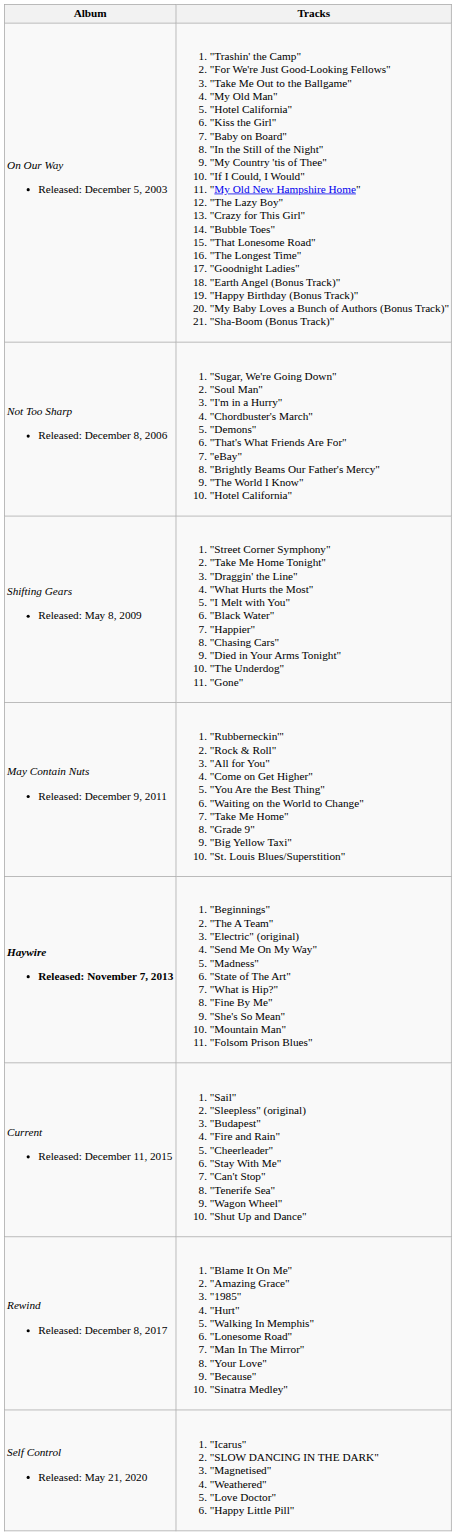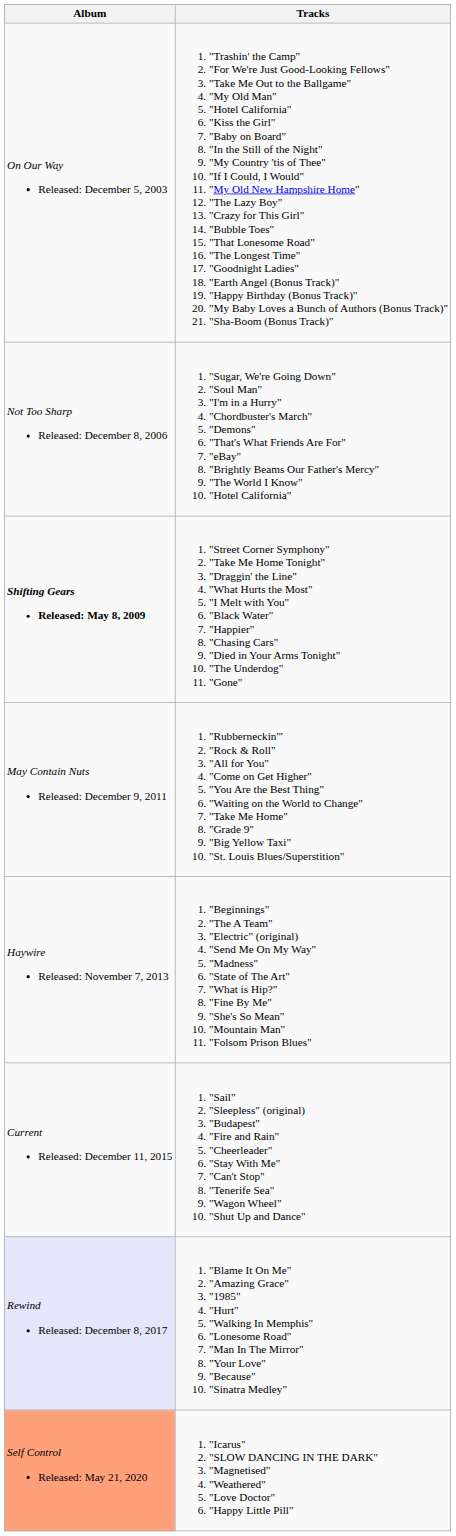Shifting Gears Released: May 8, 2009 | Album: normal -> bold
Haywire Released: November 7, 2013 | Album: bold -> normal
Rewind Released: December 8, 2017 | Album: no background -> lavender background
Self Control Released: May 21, 2020 | Album: no background -> lightsalmon background
